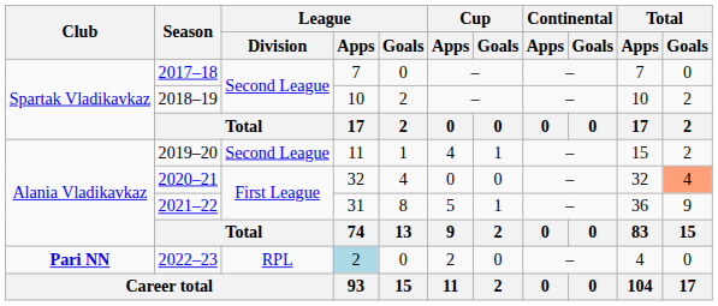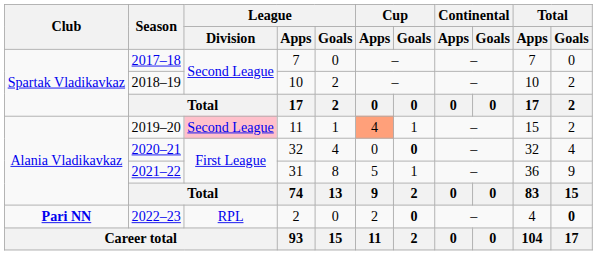2019–20 | League / Division: no background -> pink background
2019–20 | Cup / Apps: no background -> lightsalmon background
2020–21 | Cup / Goals: normal -> bold
2020–21 | Total / Goals: lightsalmon background -> no background
2022–23 | League / Apps: lightblue background -> no background
2022–23 | Cup / Goals: normal -> bold
2022–23 | Total / Goals: normal -> bold
